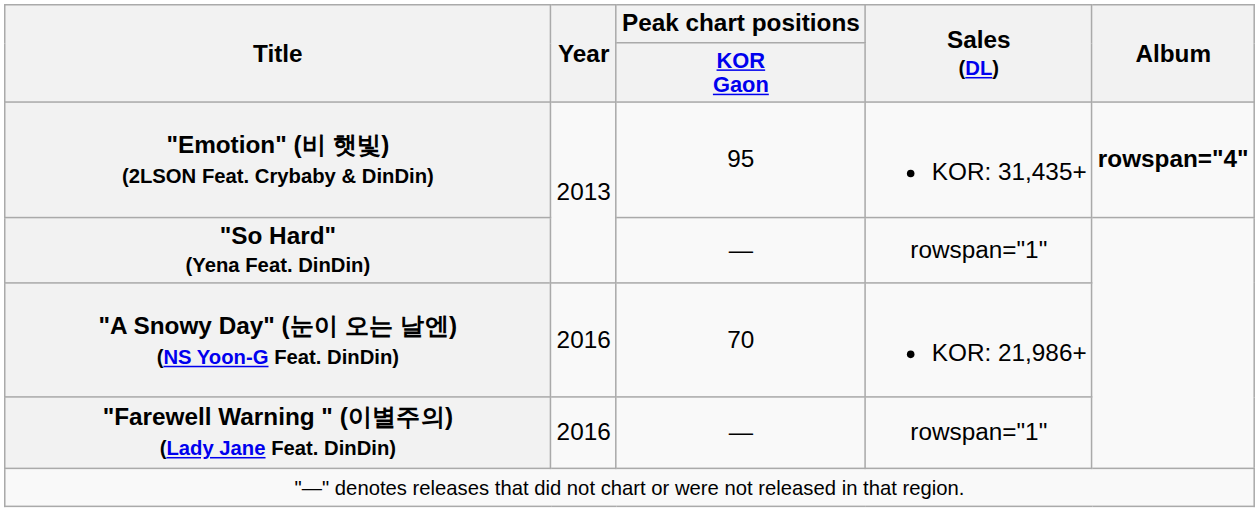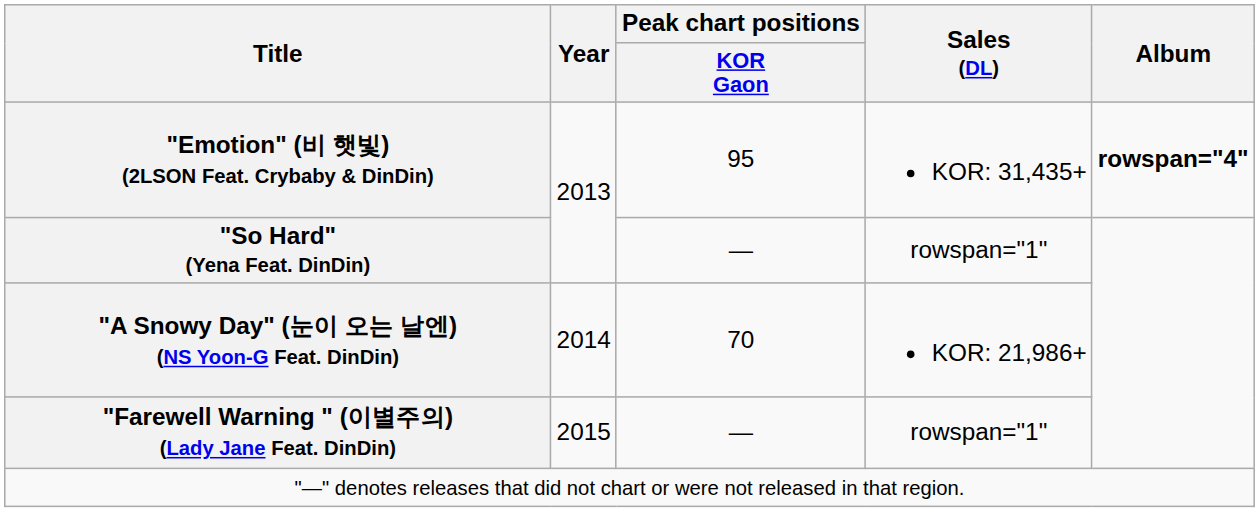"A Snowy Day" (눈이 오는 날엔) (NS Yoon-G Feat. DinDin) | Year: 2016 -> 2014
"Farewell Warning " (이별주의) (Lady Jane Feat. DinDin) | Year: 2016 -> 2015
